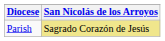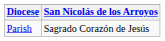Parish | San Nicolás de los Arroyos: khaki background -> no background
